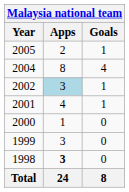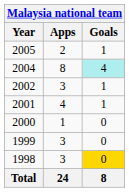2004 | Goals: no background -> paleturquoise background
2002 | Apps: lightblue background -> no background
1998 | Apps: bold -> normal
1998 | Goals: no background -> gold background
